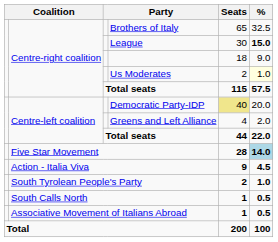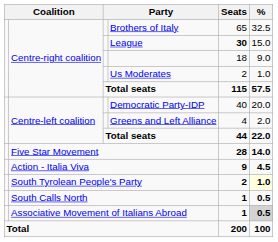League | Seats: normal -> bold
League | %: bold -> normal
Us Moderates | %: lightyellow background -> no background
Democratic Party-IDP | Seats: khaki background -> no background
Five Star Movement | %: lightblue background -> no background
South Tyrolean People's Party | %: no background -> lightyellow background
Associative Movement of Italians Abroad | %: no background -> lightgrey background
